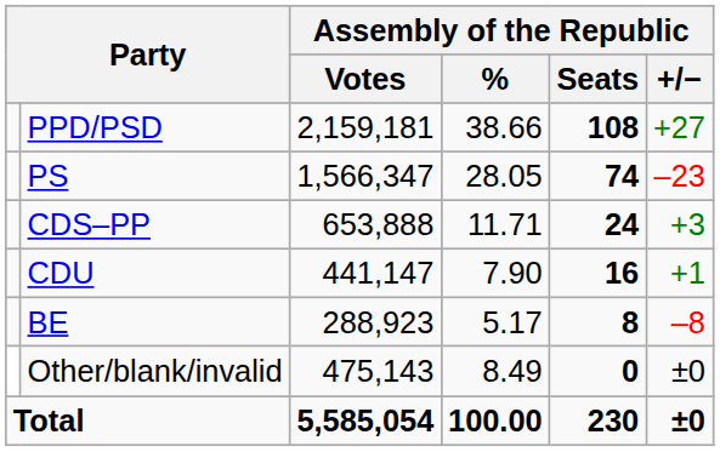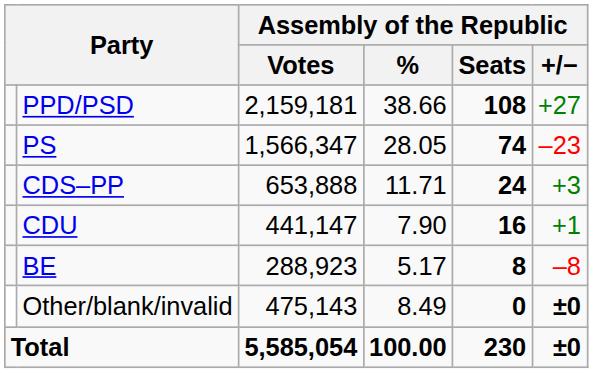Other/blank/invalid | Assembly of the Republic / +/−: normal -> bold
